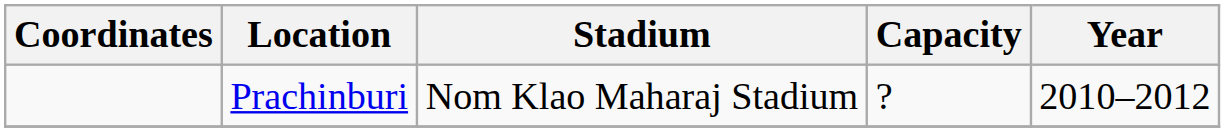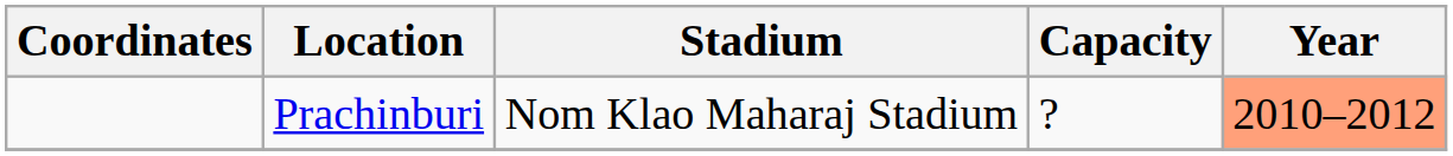Prachinburi | Year: no background -> lightsalmon background
